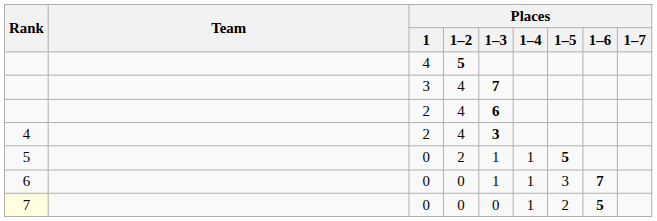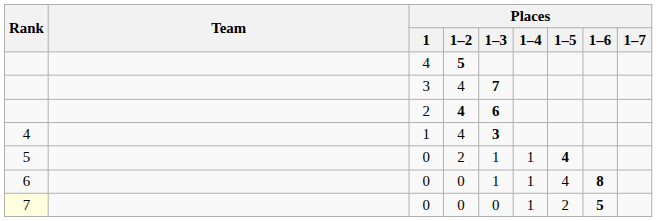row 5 | Places / 1–2: normal -> bold
row 6 | Places / 1: 2 -> 1
row 7 | Places / 1–5: 5 -> 4
row 8 | Places / 1–5: 3 -> 4
row 8 | Places / 1–6: 7 -> 8
